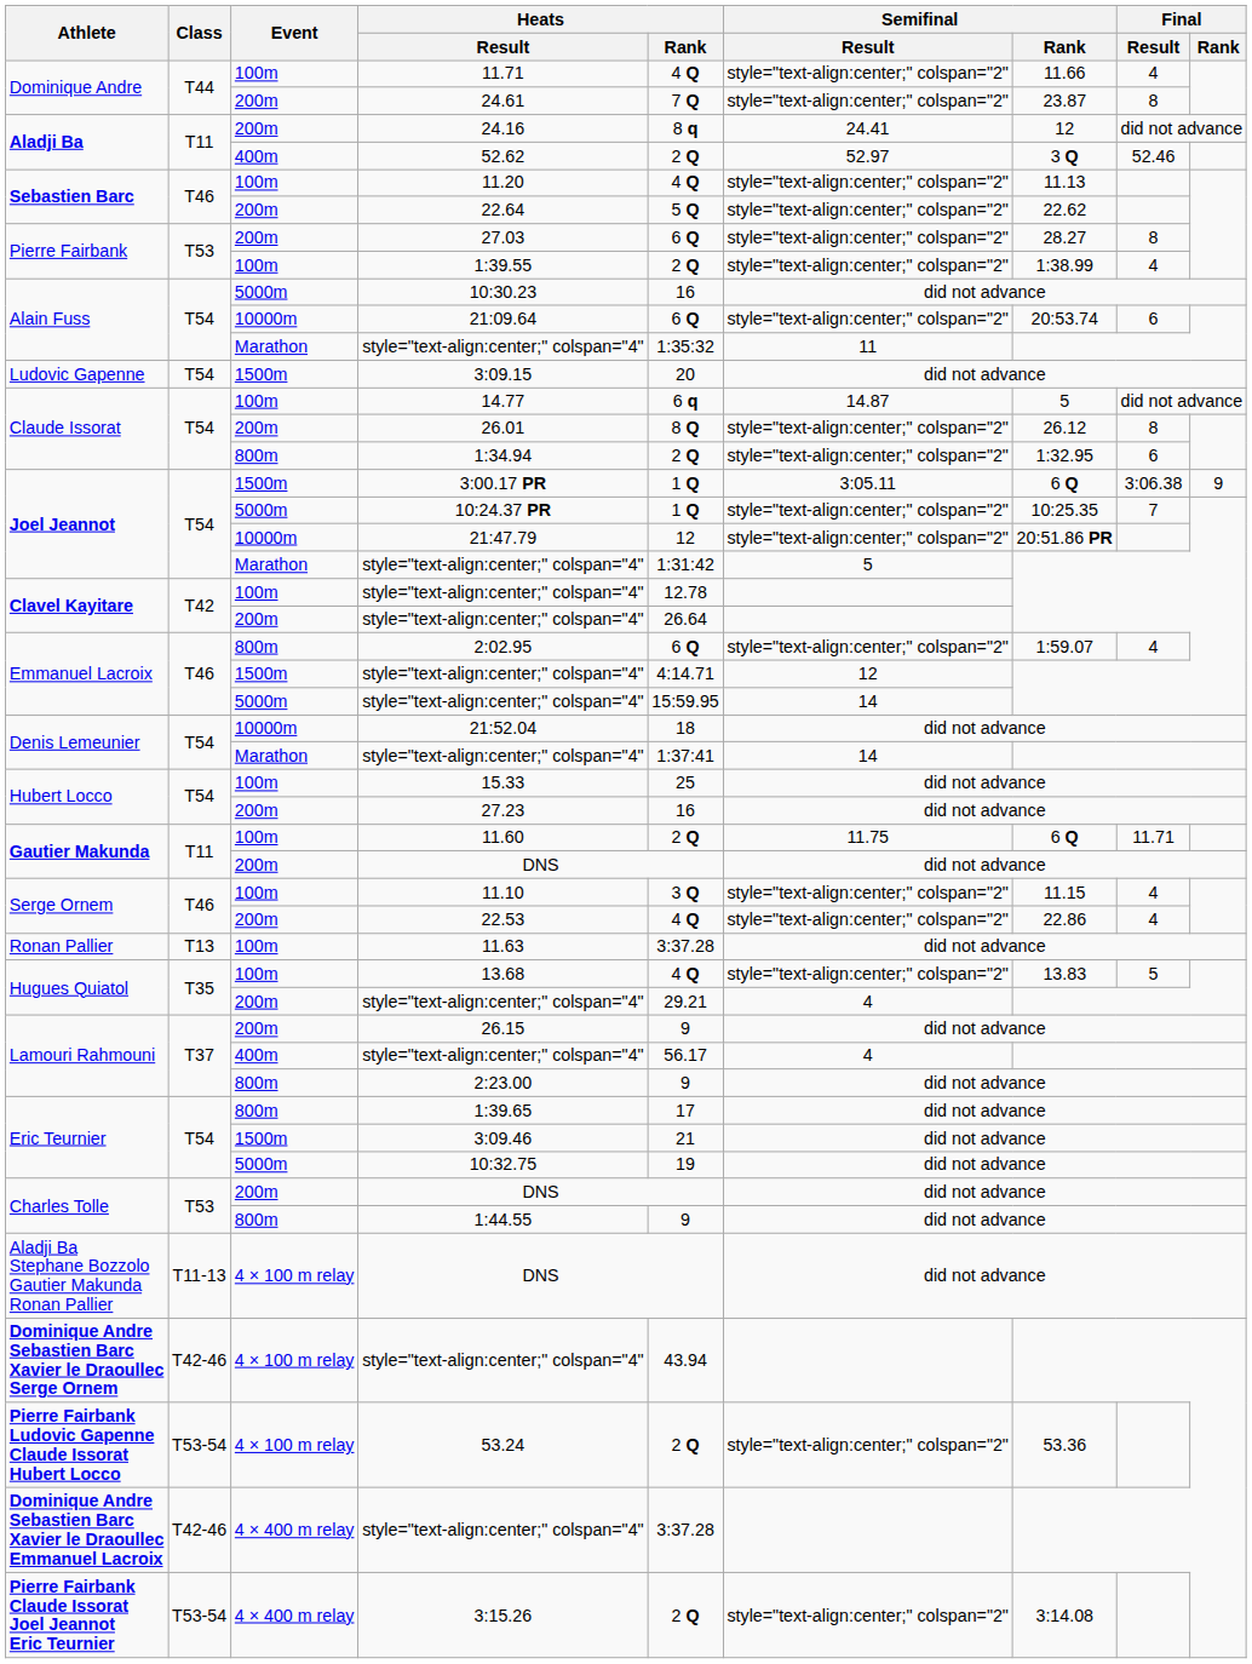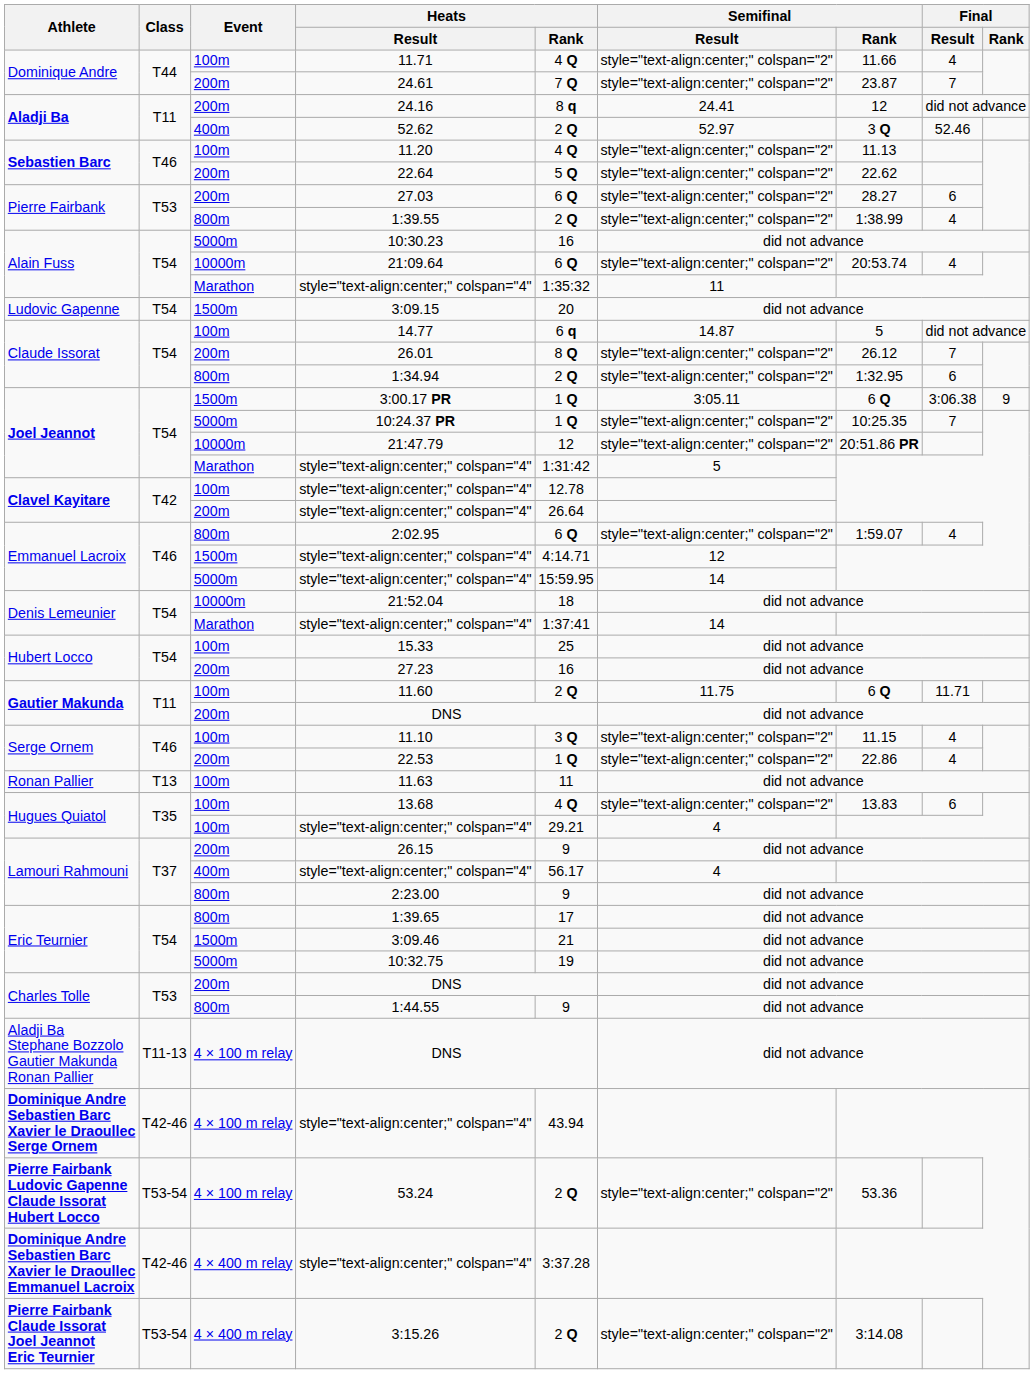24.61 | Final / Result: 8 -> 7
27.03 | Final / Result: 8 -> 6
1:39.55 | Event: 100m -> 800m
21:09.64 | Final / Result: 6 -> 4
26.01 | Final / Result: 8 -> 7
22.53 | Heats / Rank: 4 Q -> 1 Q
11.63 | Heats / Rank: 3:37.28 -> 11
13.68 | Final / Result: 5 -> 6
Hugues Quiatol / style="text-align:center;" colspan="4" | Event: 200m -> 100m
